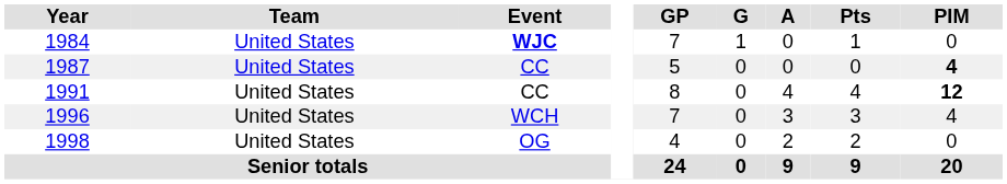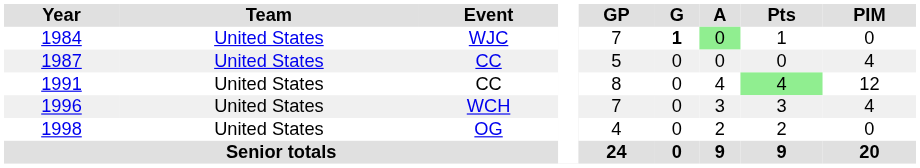1984 | Event: bold -> normal
1984 | G: normal -> bold
1984 | A: no background -> lightgreen background
1987 | PIM: bold -> normal
1991 | Pts: no background -> lightgreen background
1991 | PIM: bold -> normal
